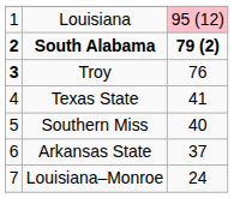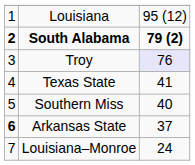Louisiana | column 3: pink background -> no background
Troy | column 1: bold -> normal
Troy | column 3: no background -> lavender background
Arkansas State | column 1: normal -> bold
